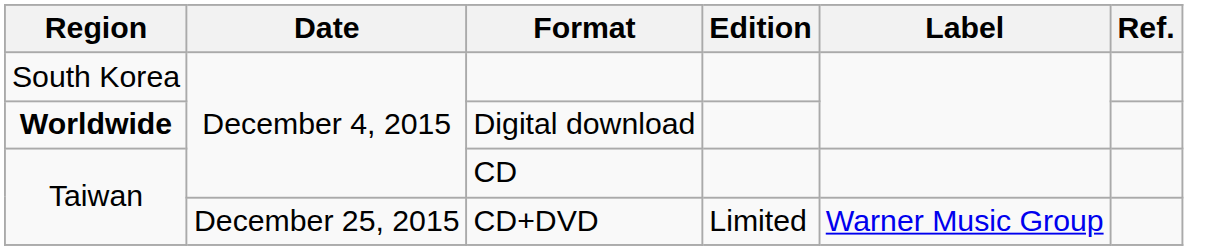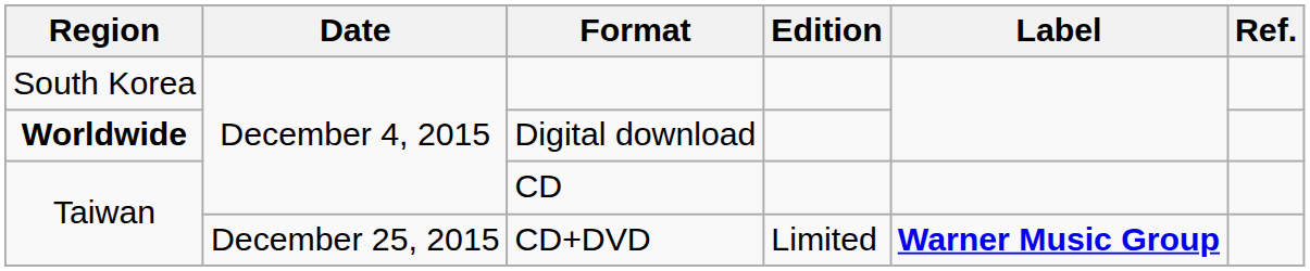CD+DVD | Label: normal -> bold
